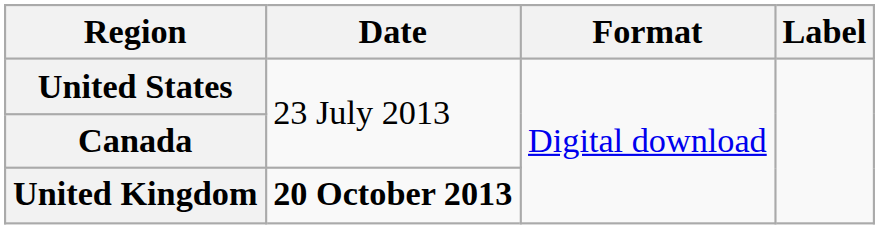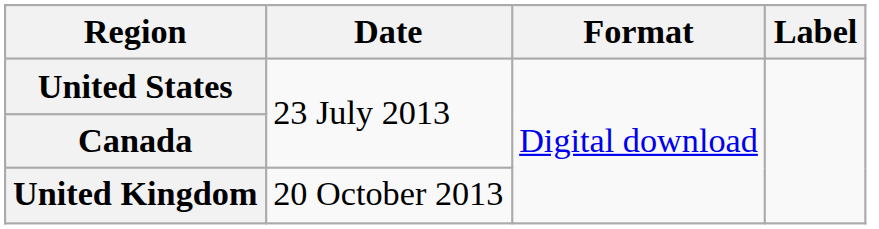United Kingdom | Date: bold -> normal
